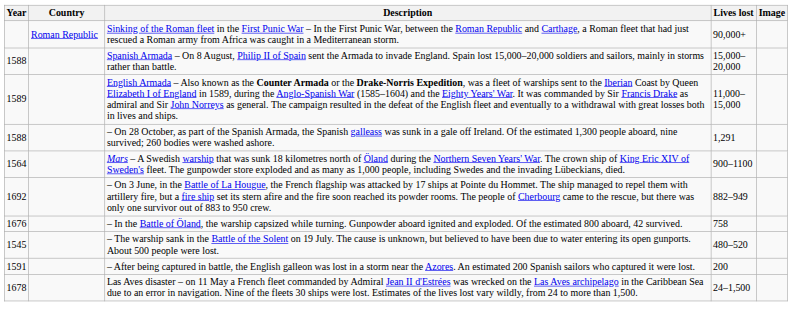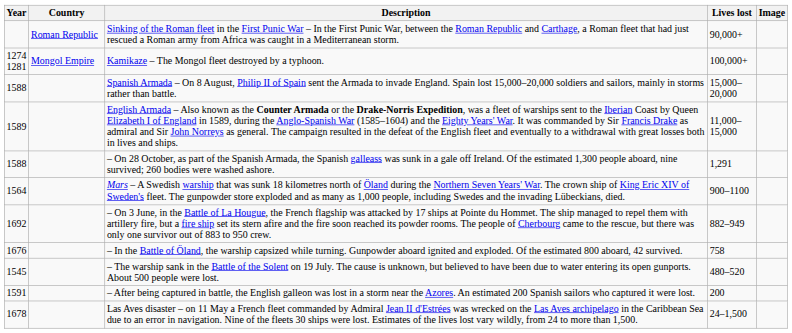+ row: 1274 1281 | Mongol Empire | Kamikaze – The Mongol fleet destroyed by a typhoon. | 100,000+
